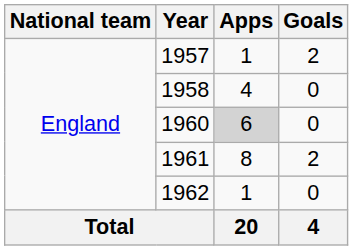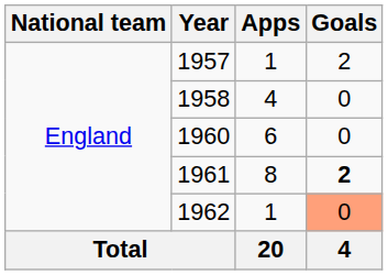1960 | Apps: lightgrey background -> no background
1961 | Goals: normal -> bold
1962 | Goals: no background -> lightsalmon background
